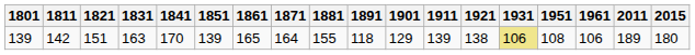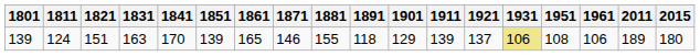row 2 | 1811: 142 -> 124
row 2 | 1871: 164 -> 146
row 2 | 1921: 138 -> 137
